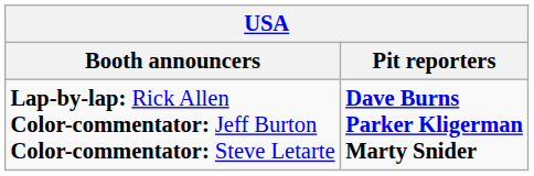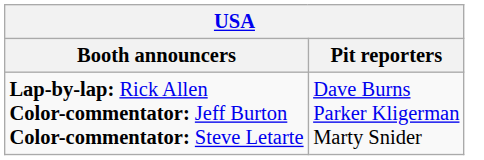row 3 | Pit reporters: bold -> normal
